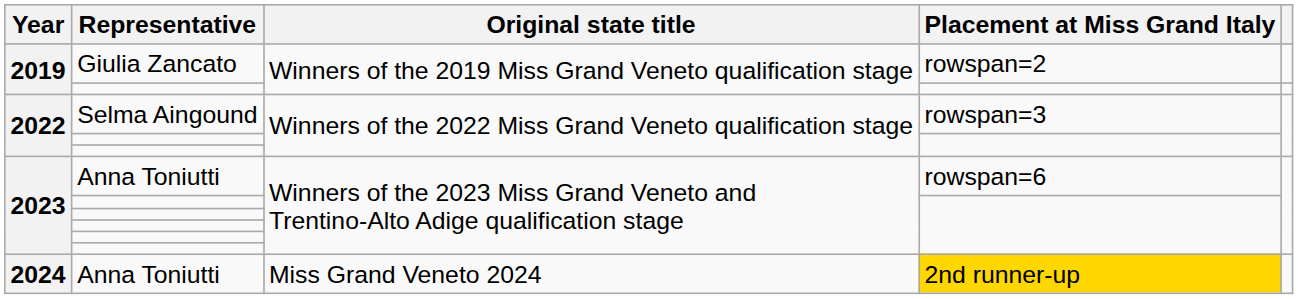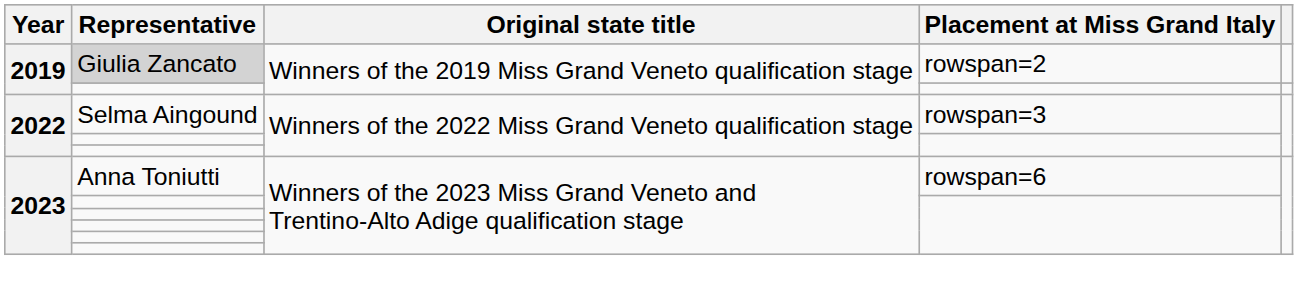rowspan=2 | Representative: no background -> lightgrey background
- row: 2024 | Anna Toniutti | Miss Grand Veneto 2024 | 2nd runner-up
